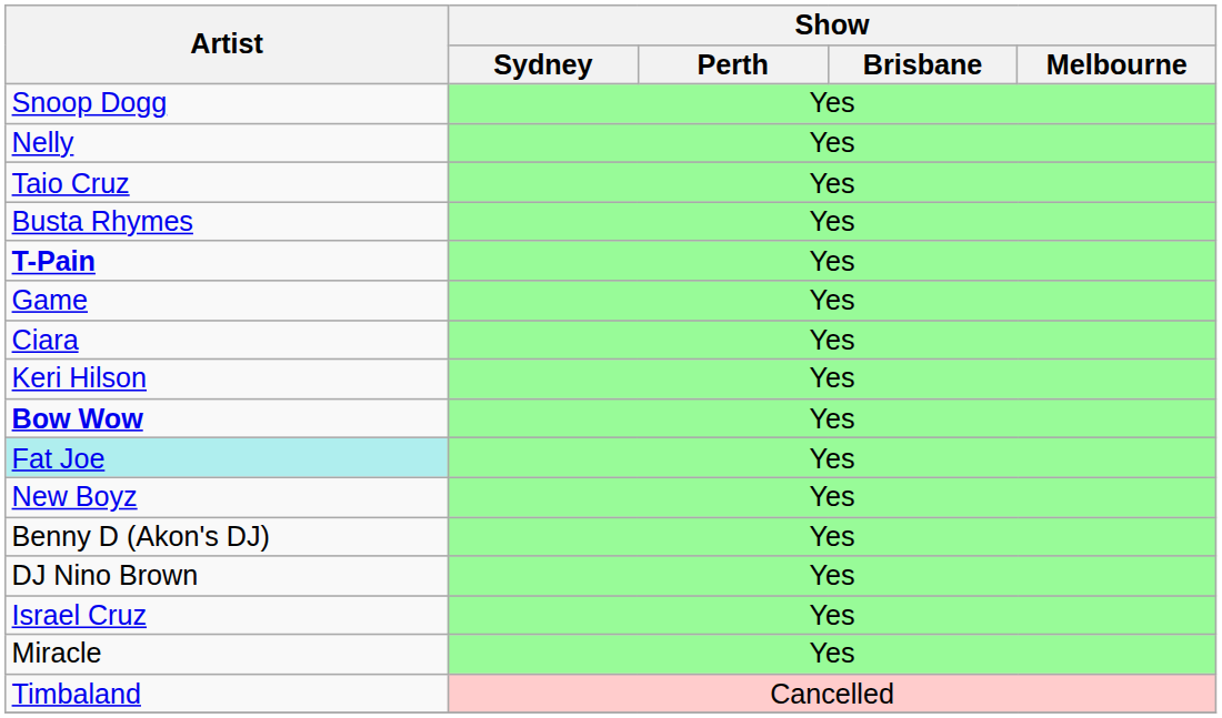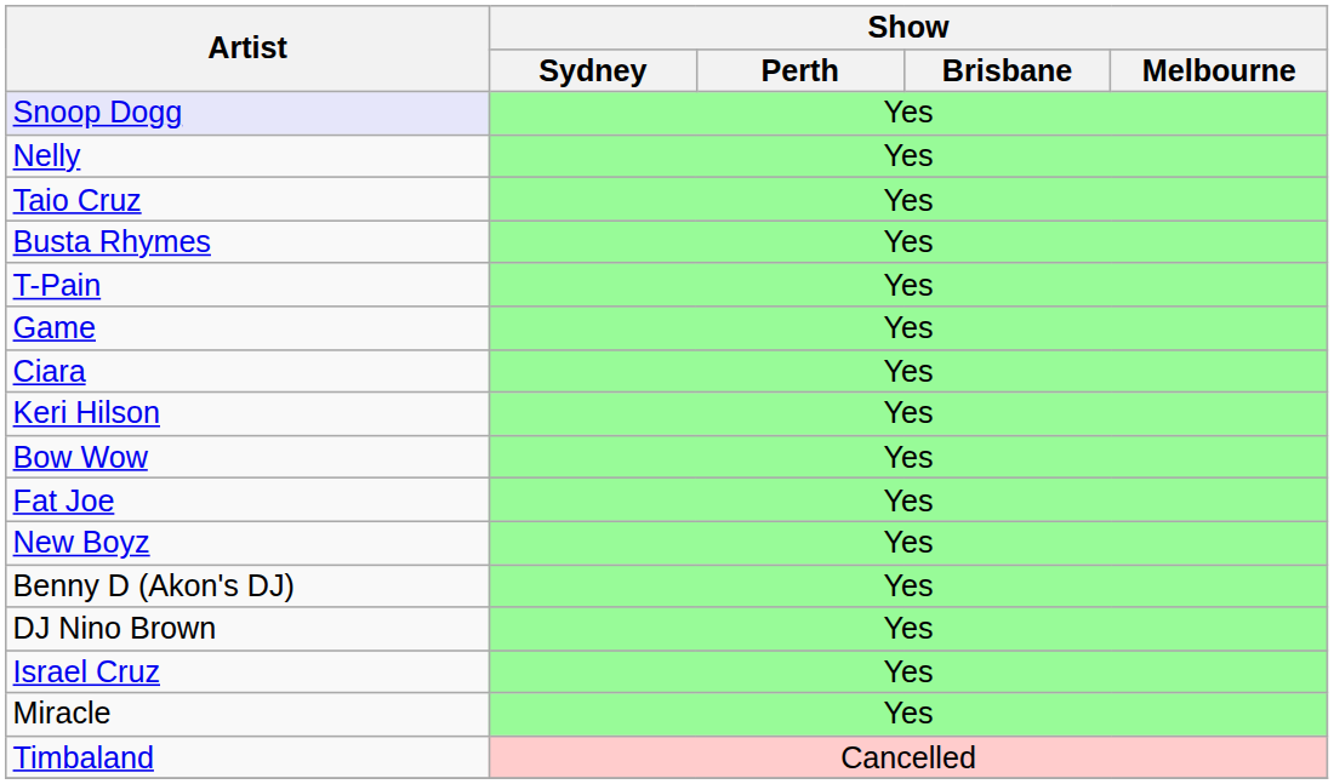Snoop Dogg | Artist: no background -> lavender background
T-Pain | Artist: bold -> normal
Bow Wow | Artist: bold -> normal
Fat Joe | Artist: paleturquoise background -> no background
